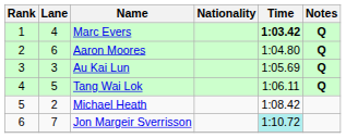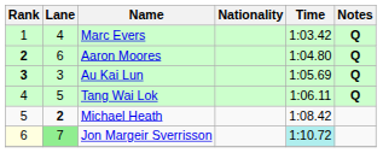Marc Evers | Time: bold -> normal
Aaron Moores | Rank: normal -> bold
Au Kai Lun | Rank: normal -> bold
Michael Heath | Lane: normal -> bold
Jon Margeir Sverrisson | Rank: no background -> lightyellow background
Jon Margeir Sverrisson | Lane: no background -> lightgreen background
